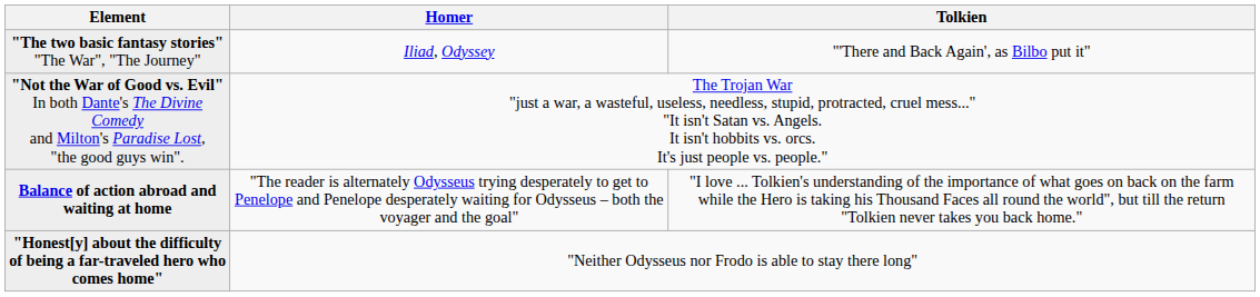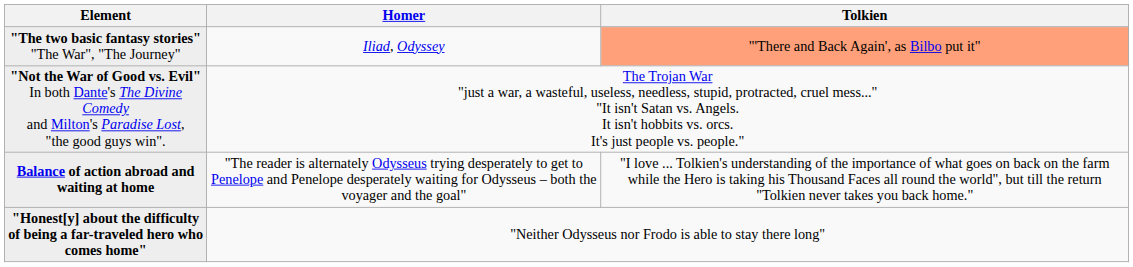"The two basic fantasy stories" "The War", "The Journey" | Tolkien: no background -> lightsalmon background
